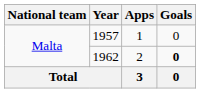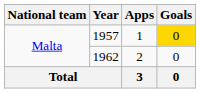1957 | Goals: no background -> gold background
1962 | Goals: bold -> normal
